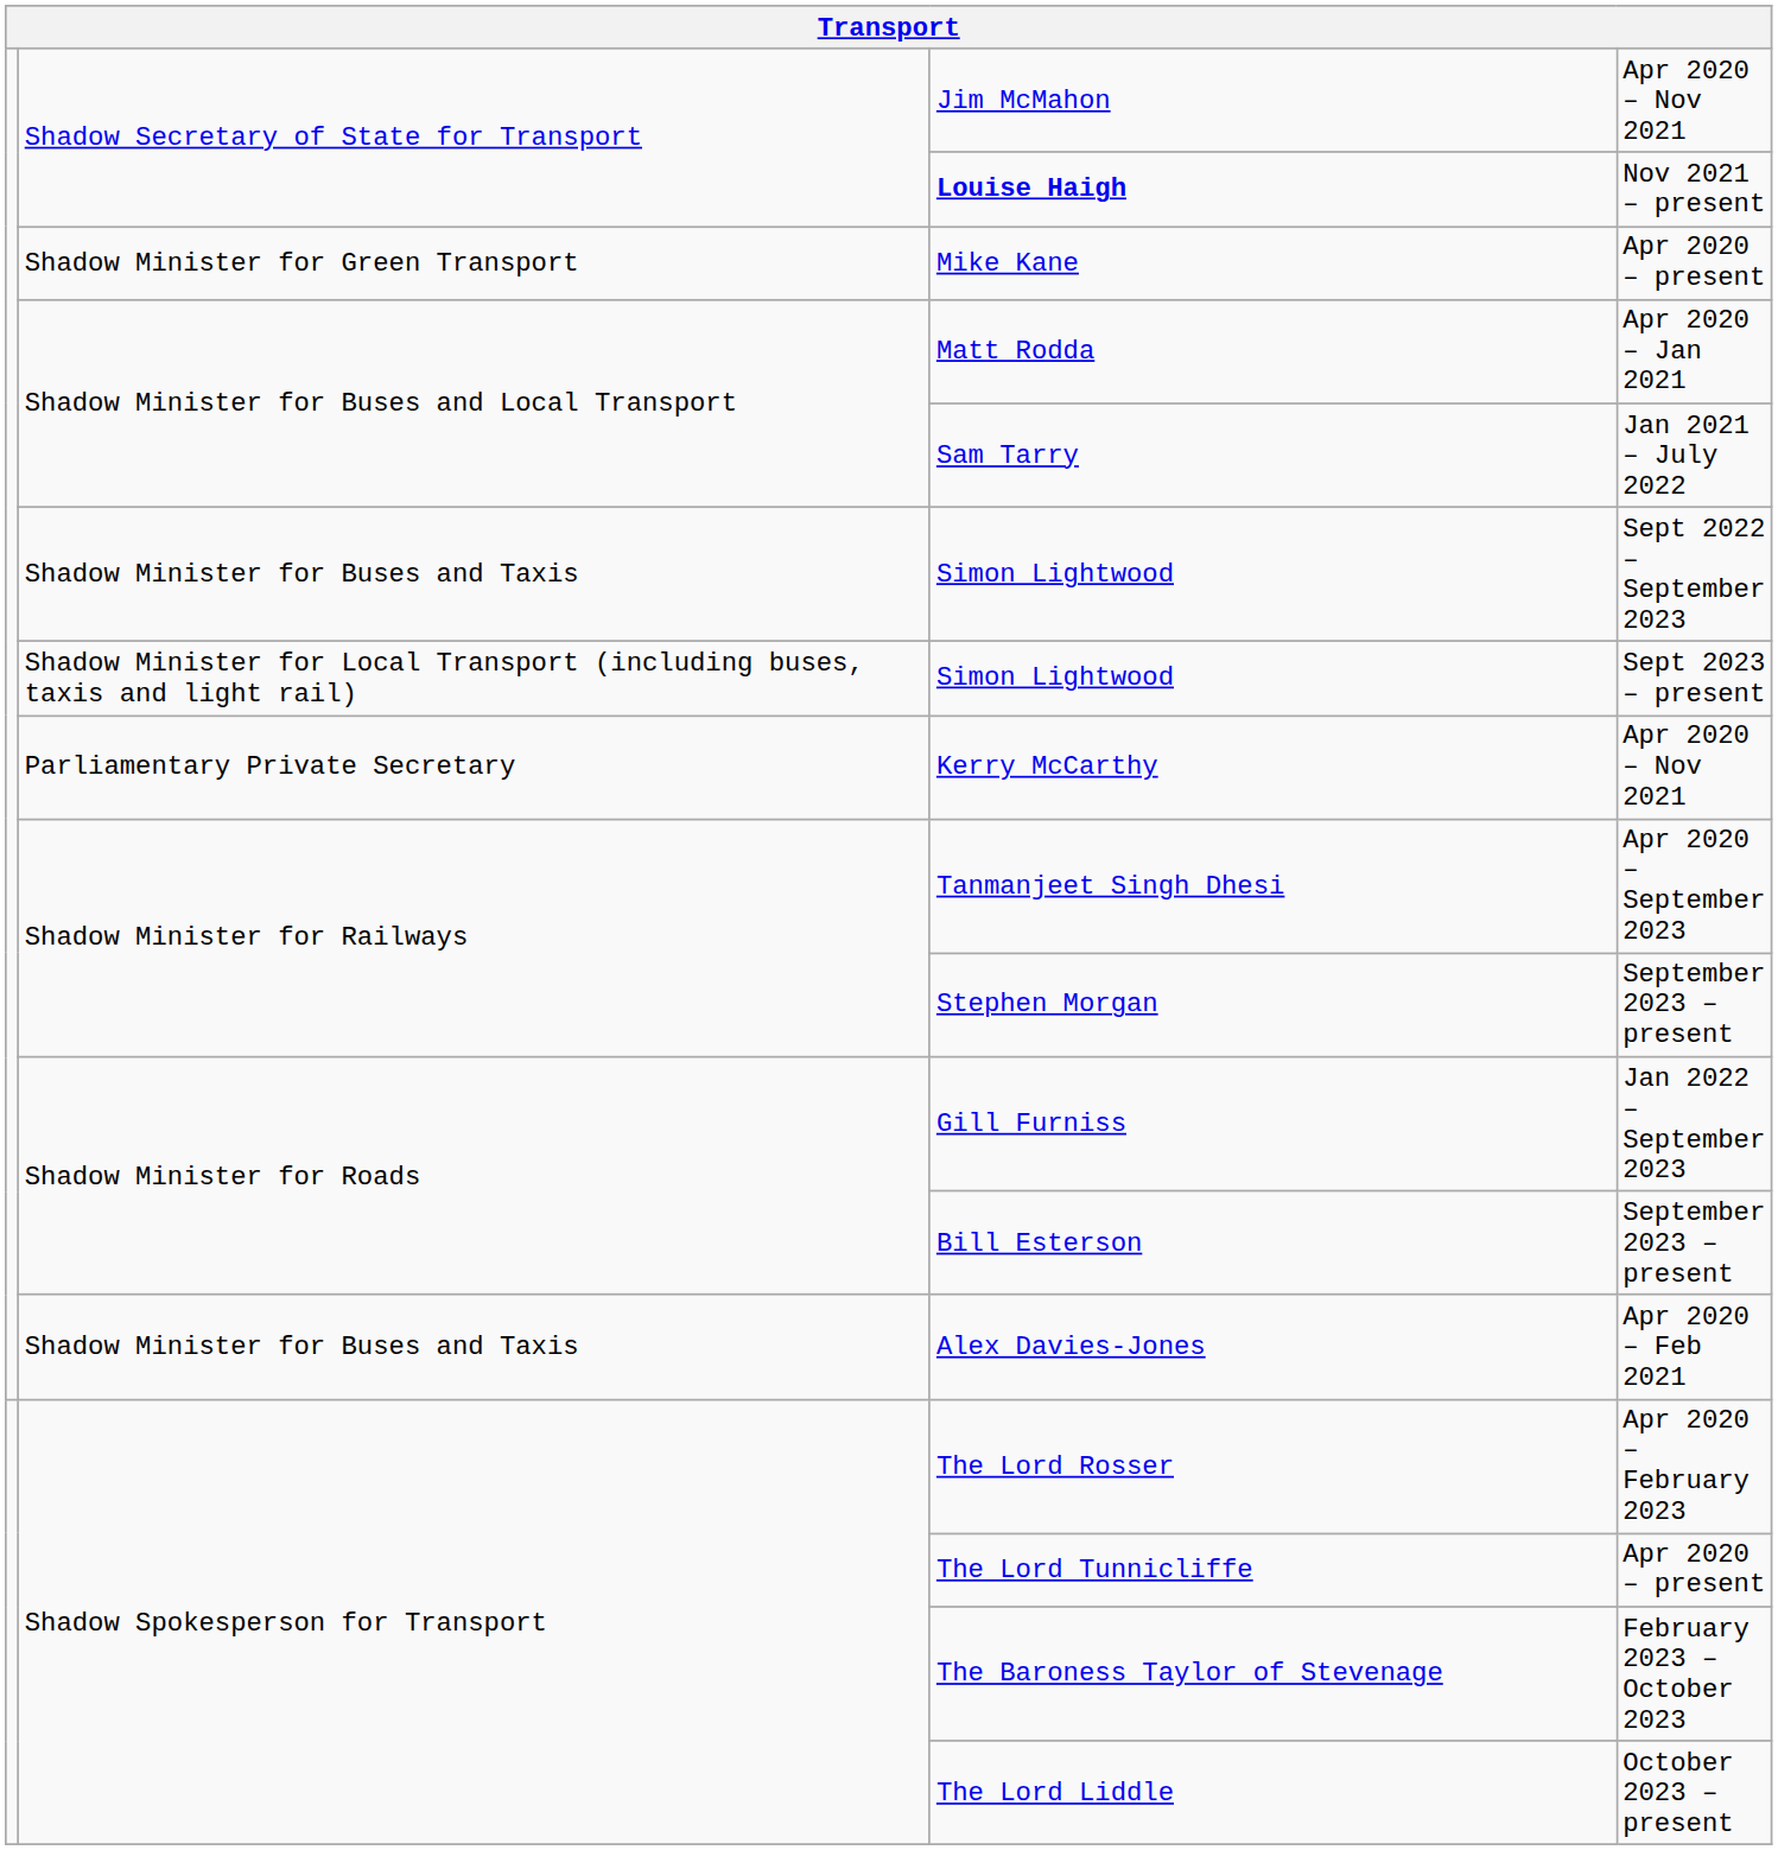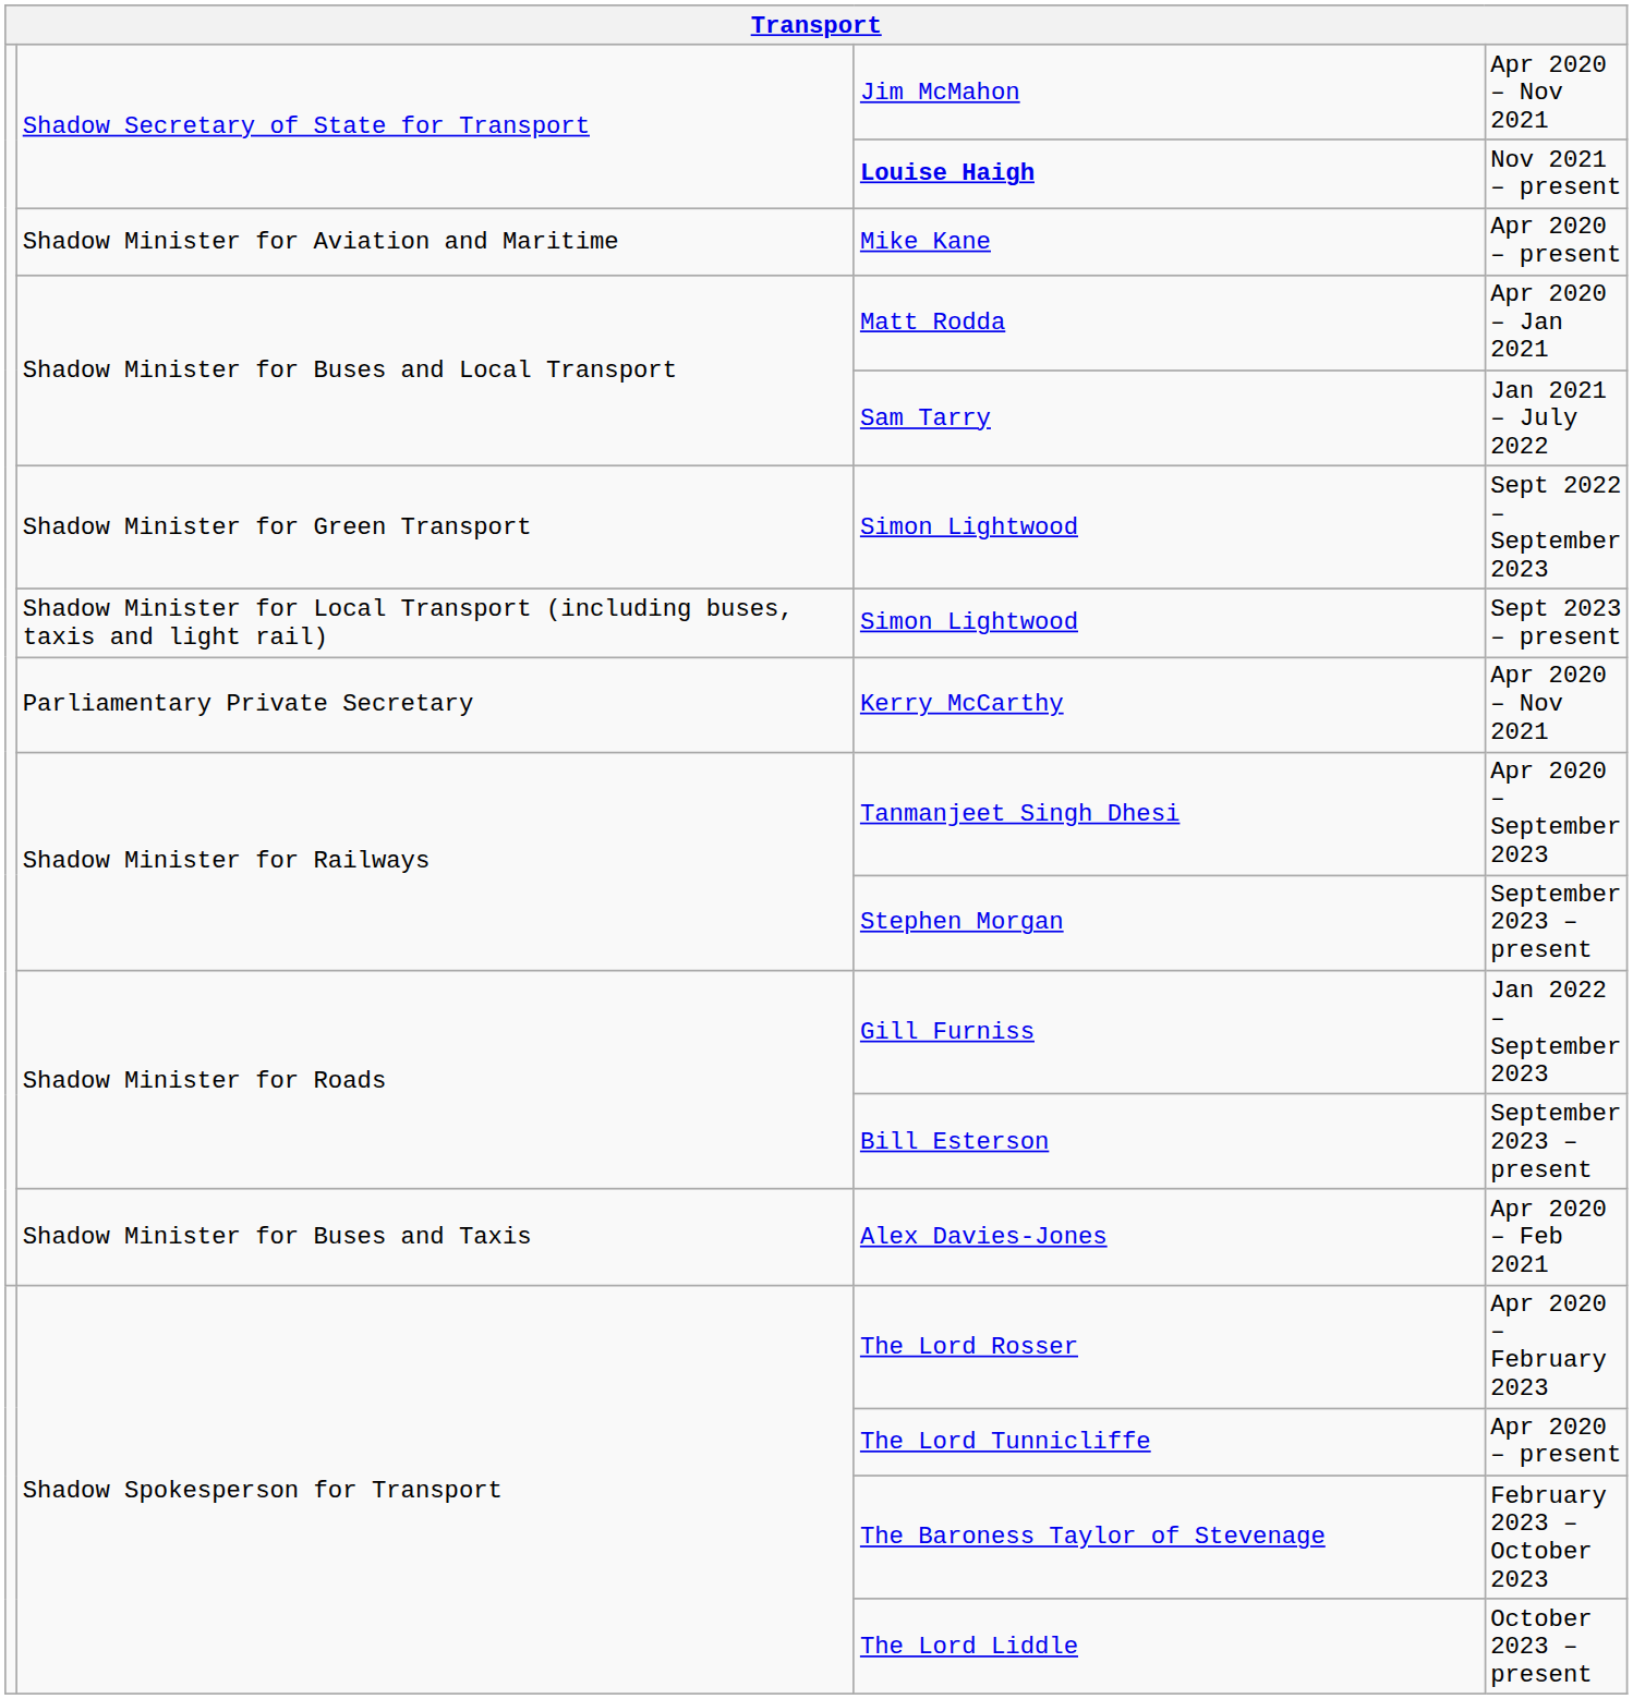Mike Kane | column 2: Shadow Minister for Green Transport -> Shadow Minister for Aviation and Maritime
Simon Lightwood / Sept 2022 – September 2023 | column 2: Shadow Minister for Buses and Taxis -> Shadow Minister for Green Transport
